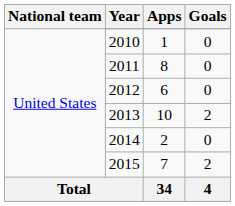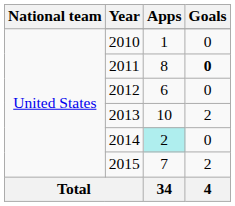2011 | Goals: normal -> bold
2014 | Apps: no background -> paleturquoise background
